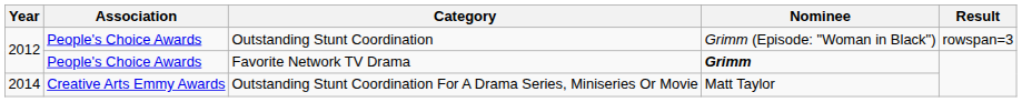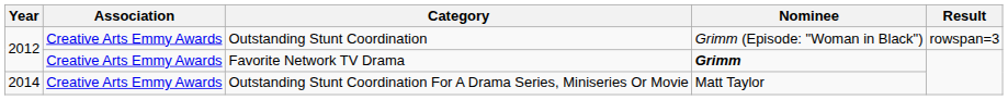Outstanding Stunt Coordination | Association: People's Choice Awards -> Creative Arts Emmy Awards
Favorite Network TV Drama | Association: People's Choice Awards -> Creative Arts Emmy Awards
